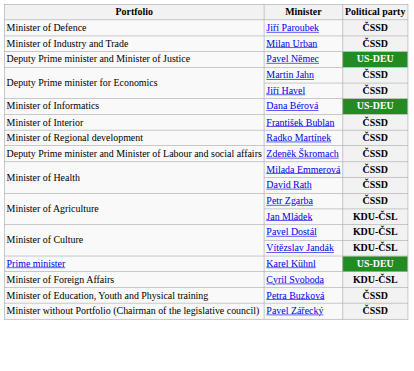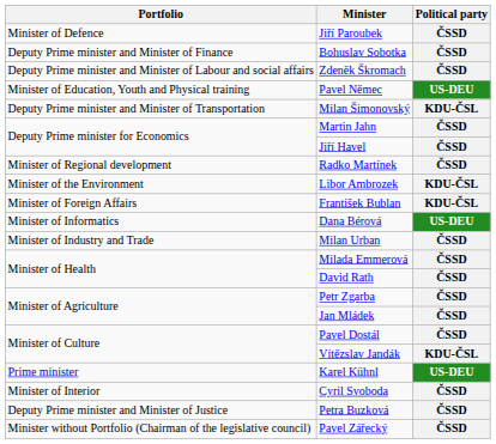+ row: Deputy Prime minister and Minister of Finance | Bohuslav Sobotka | ČSSD
rows swapped: Zdeněk Škromach <-> Milan Urban
Pavel Němec | Portfolio: Deputy Prime minister and Minister of Justice -> Minister of Education, Youth and Physical training
+ row: Deputy Prime minister and Minister of Transportation | Milan Šimonovský | KDU-ČSL
rows swapped: Radko Martínek <-> Dana Bérová
+ row: Minister of the Environment | Libor Ambrozek | KDU-ČSL
František Bublan | Portfolio: Minister of Interior -> Minister of Foreign Affairs
František Bublan | Political party: ČSSD -> KDU-ČSL
Jan Mládek | Political party: KDU-ČSL -> ČSSD
Pavel Dostál | Political party: KDU-ČSL -> ČSSD
Cyril Svoboda | Portfolio: Minister of Foreign Affairs -> Minister of Interior
Cyril Svoboda | Political party: KDU-ČSL -> ČSSD
Petra Buzková | Portfolio: Minister of Education, Youth and Physical training -> Deputy Prime minister and Minister of Justice
